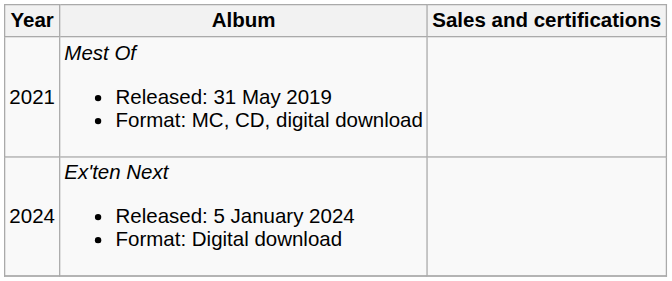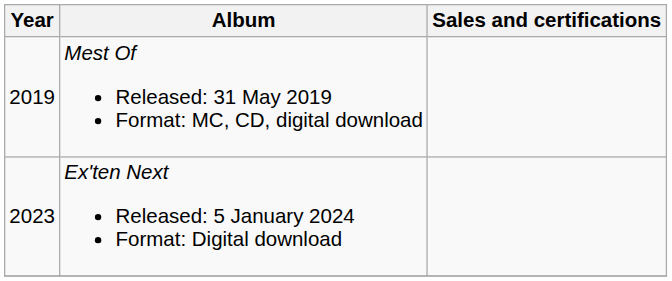row 2 | Year: 2021 -> 2019
row 3 | Year: 2024 -> 2023
